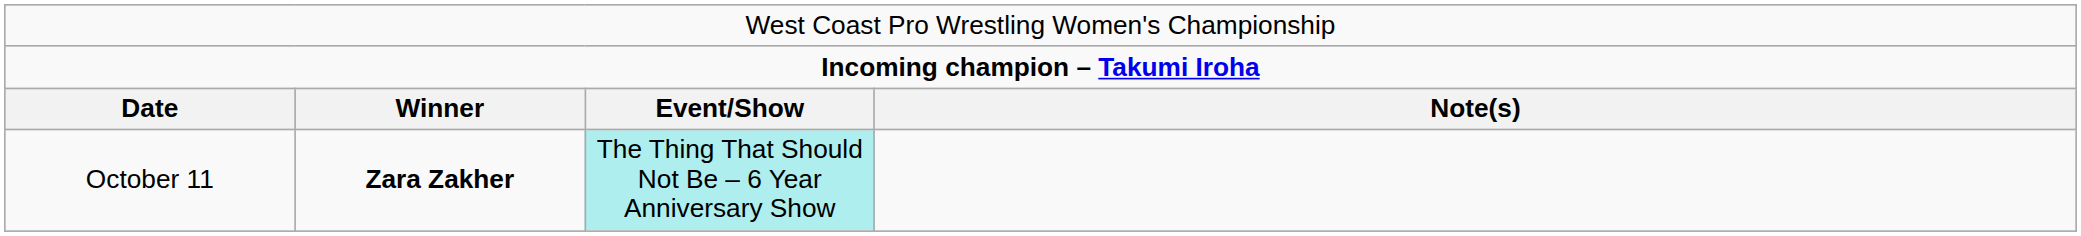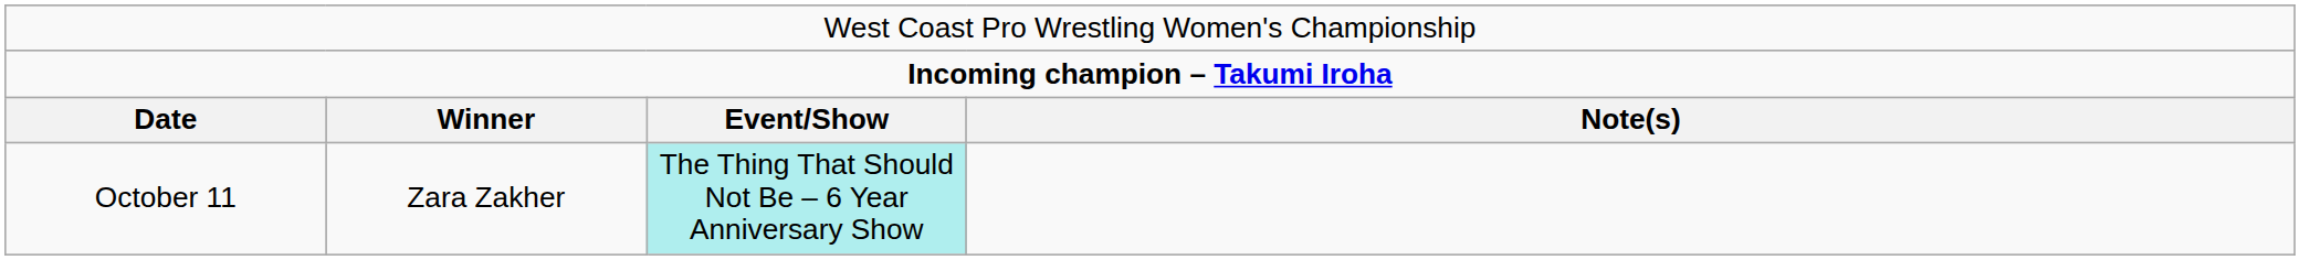October 11 | column 2: bold -> normal
